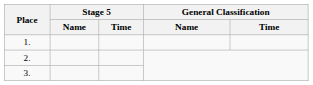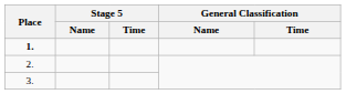1. | Place: normal -> bold
